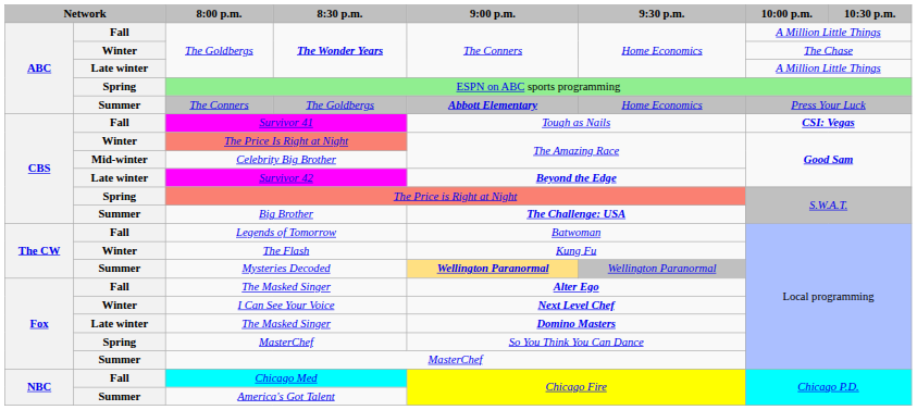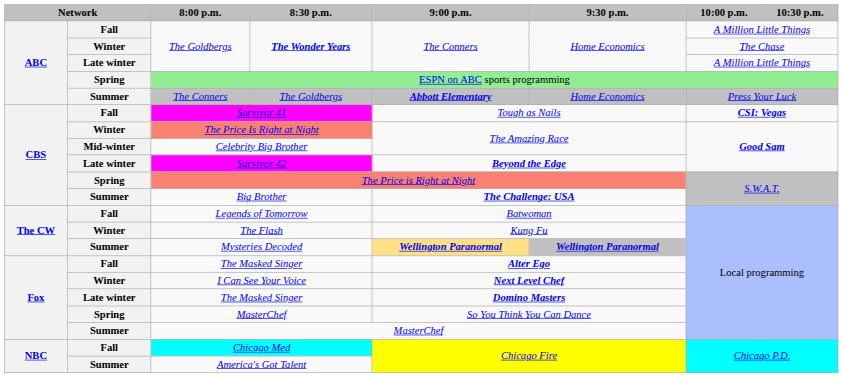Mysteries Decoded | 9:30 p.m.: normal -> bold
